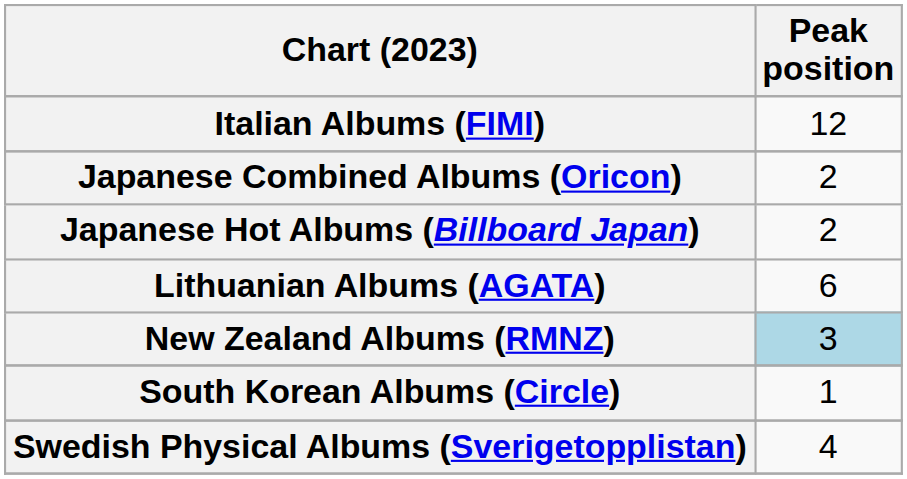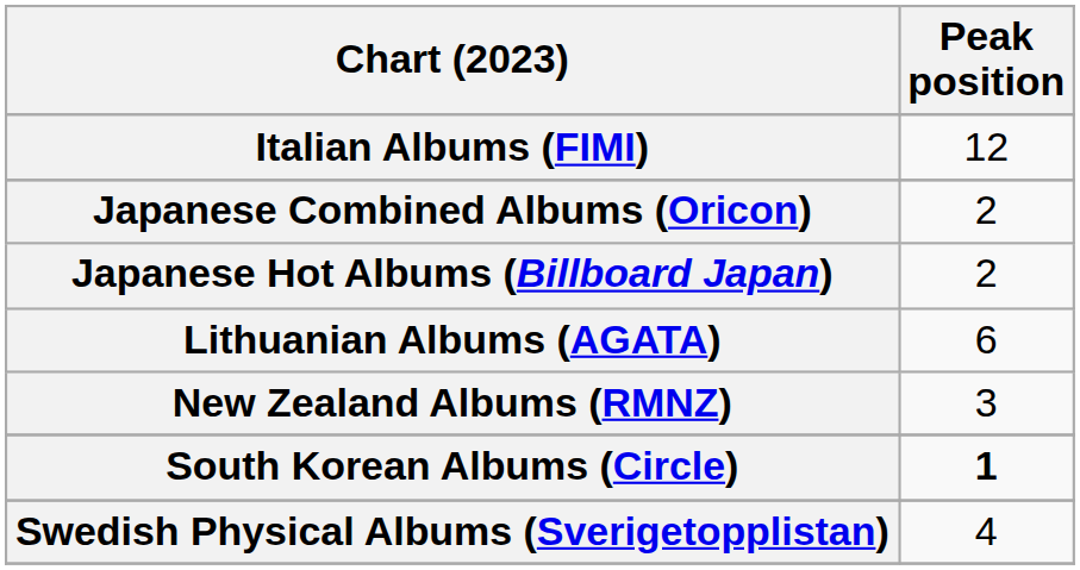New Zealand Albums (RMNZ) | Peak position: lightblue background -> no background
South Korean Albums (Circle) | Peak position: normal -> bold
